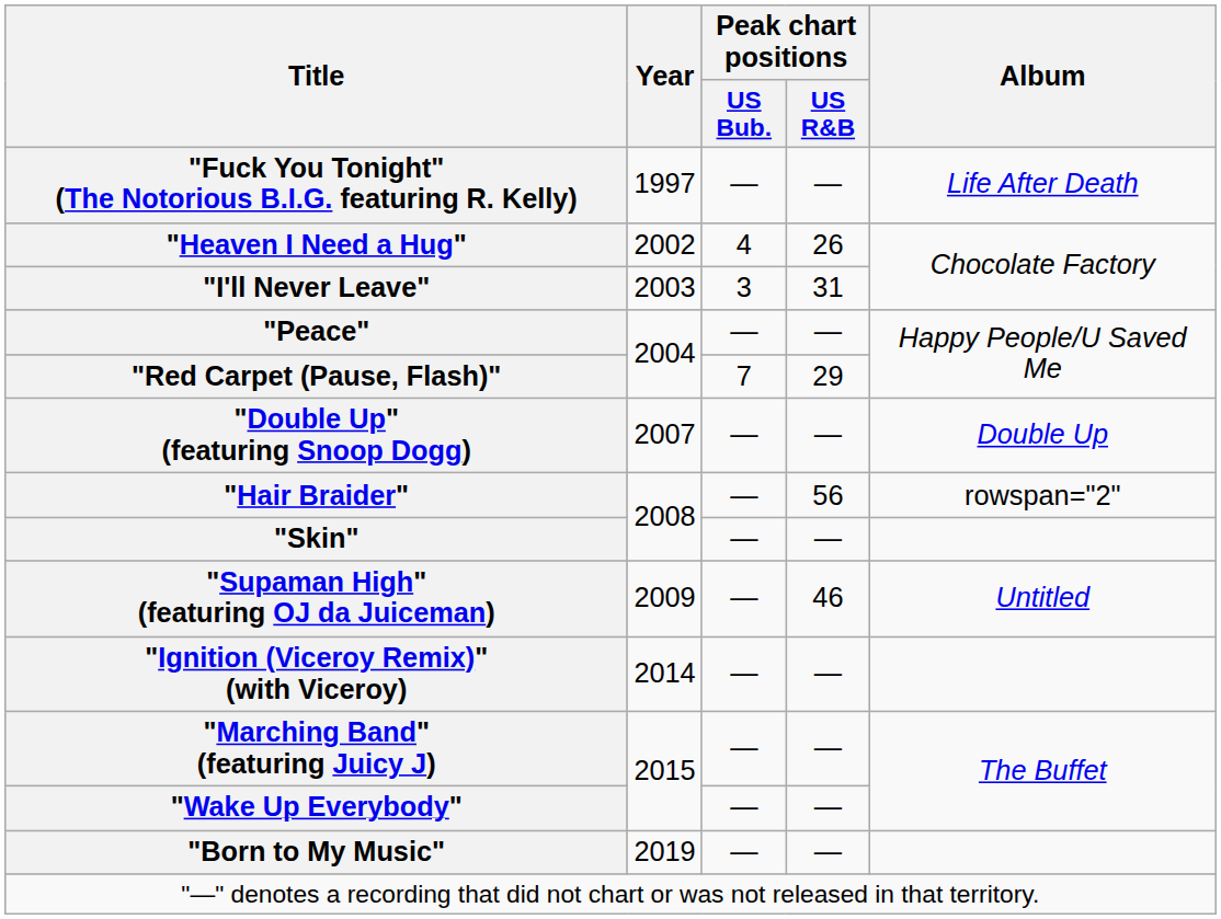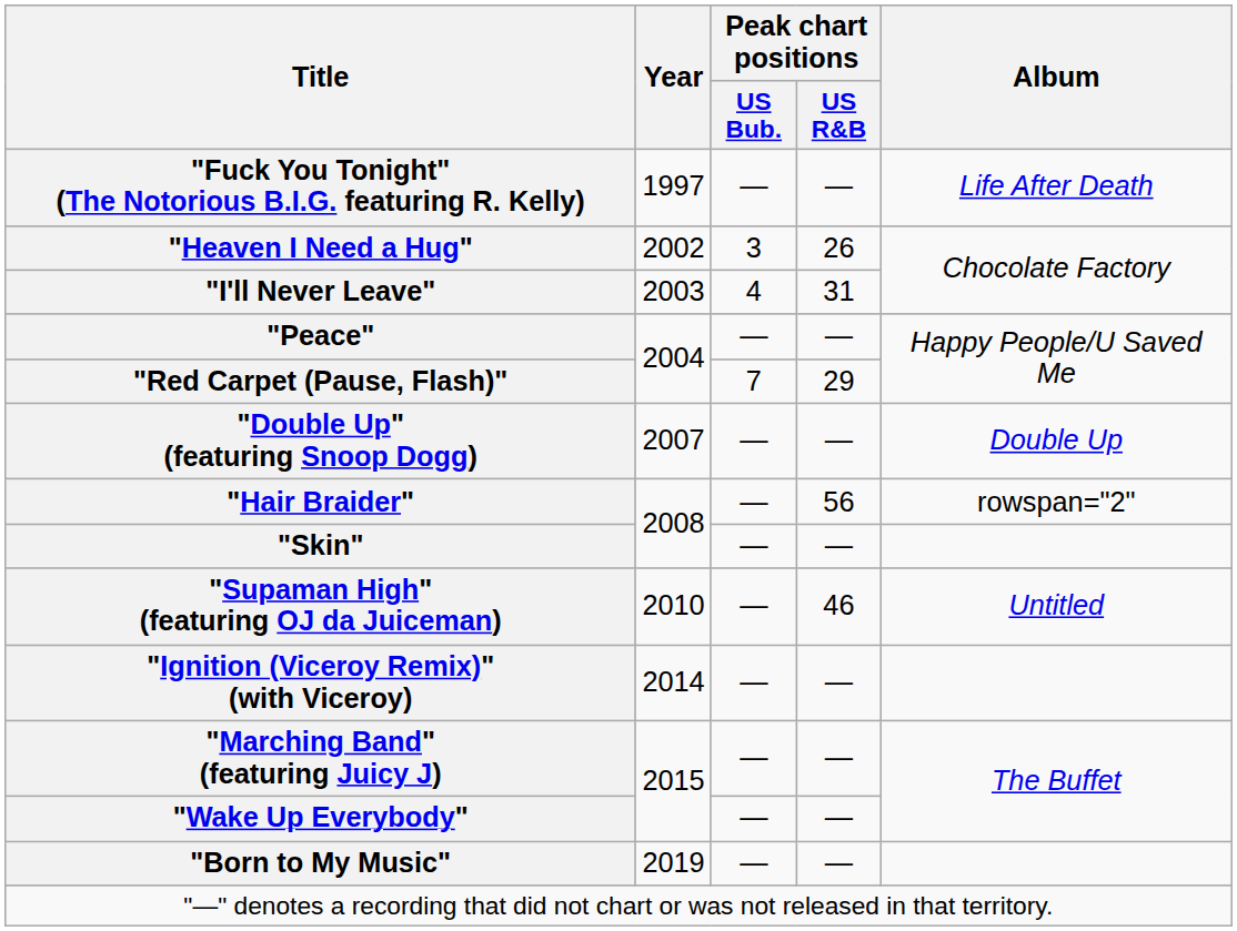"Heaven I Need a Hug" | Peak chart positions / US Bub.: 4 -> 3
"I'll Never Leave" | Peak chart positions / US Bub.: 3 -> 4
"Supaman High" (featuring OJ da Juiceman) | Year: 2009 -> 2010
